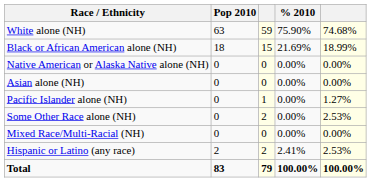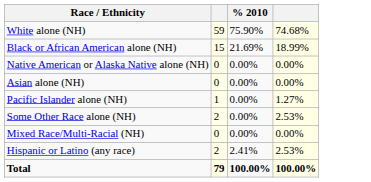- column: Pop 2010 | 63 | 18 | 0 | 0 | 0 | 0 | 0 | 2 | 83
